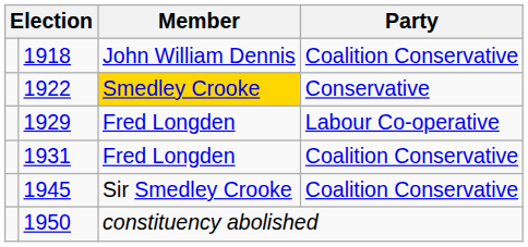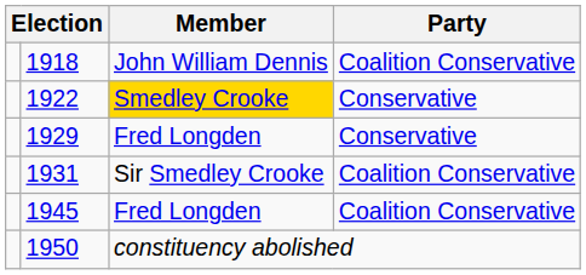1929 | Party: Labour Co-operative -> Conservative
1931 | Member: Fred Longden -> Sir Smedley Crooke
1945 | Member: Sir Smedley Crooke -> Fred Longden
